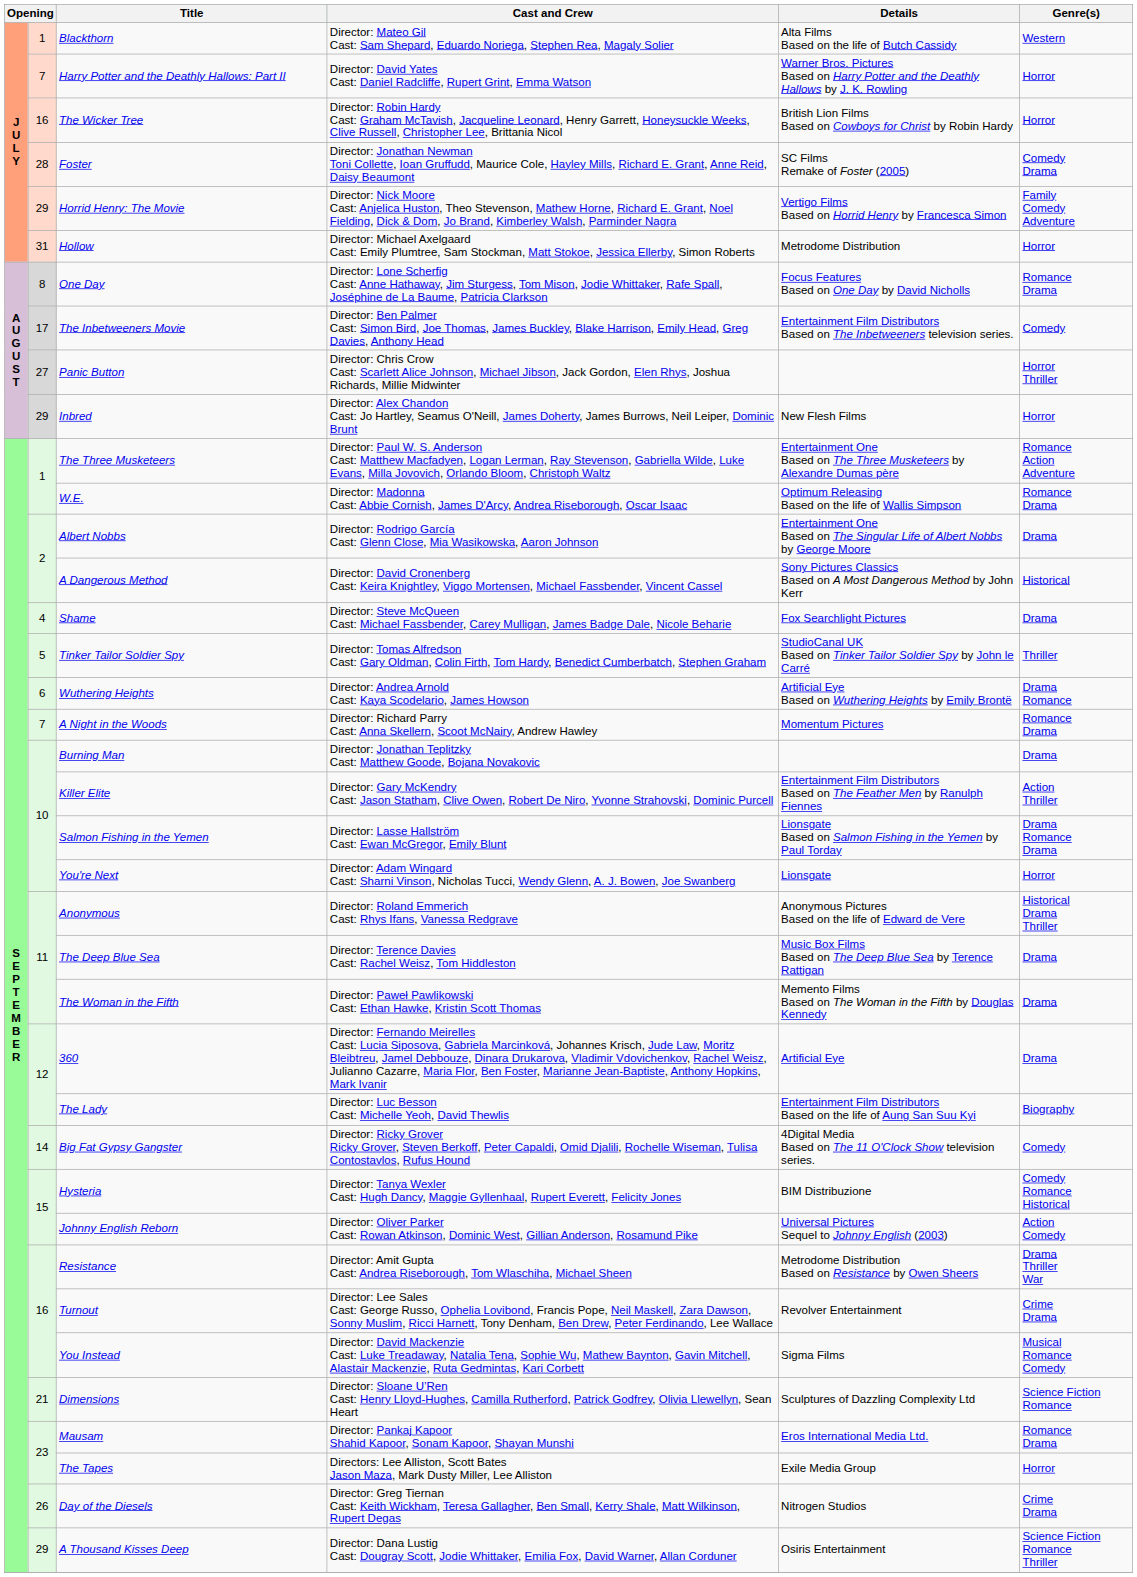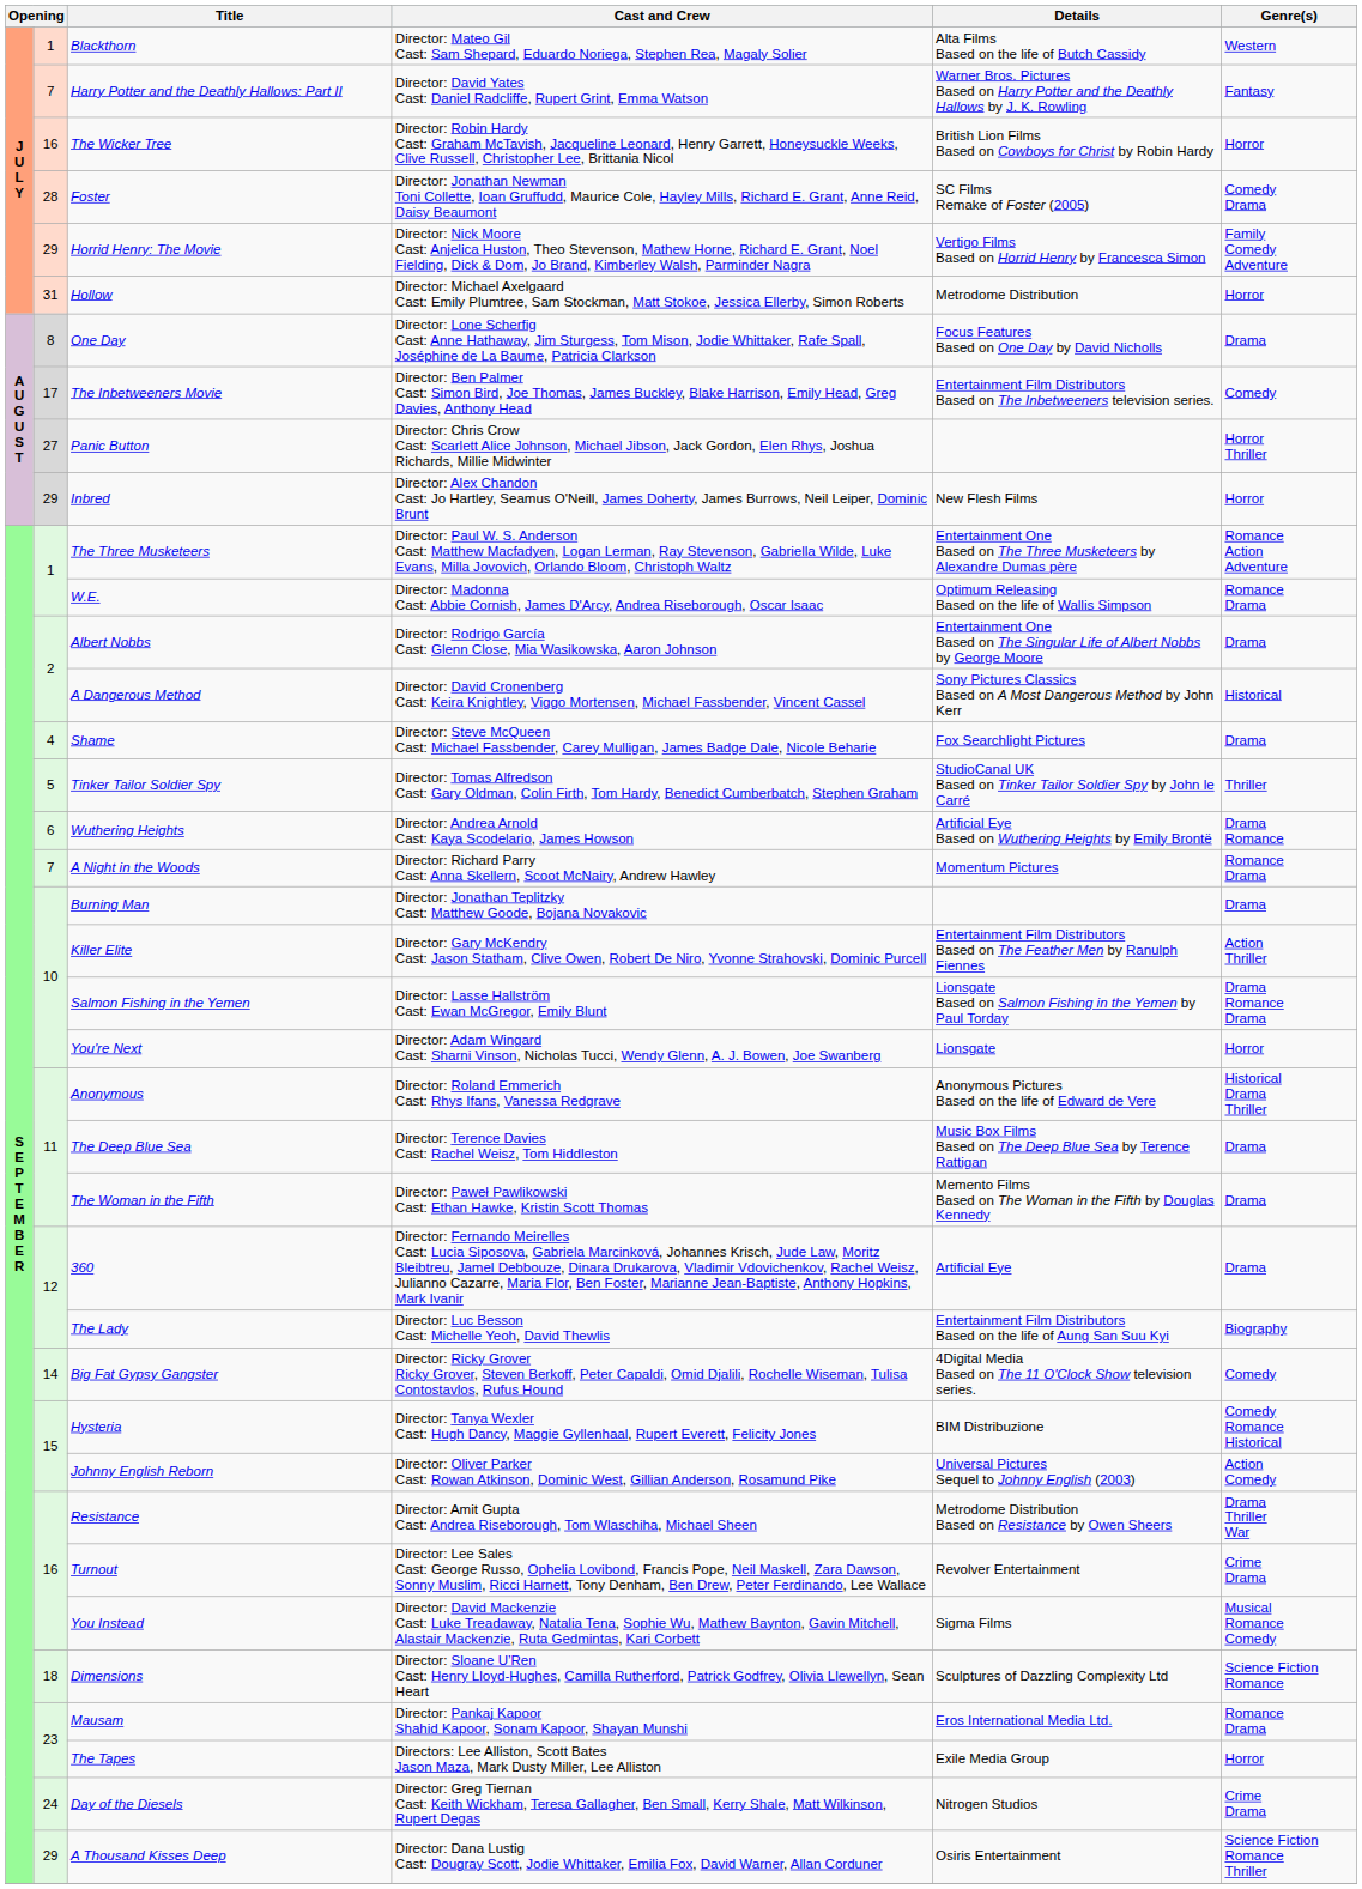Harry Potter and the Deathly Hallows: Part II | Genre(s): Horror -> Fantasy
One Day | Genre(s): Romance Drama -> Drama
Dimensions | column 2: 21 -> 18
Day of the Diesels | column 2: 26 -> 24
